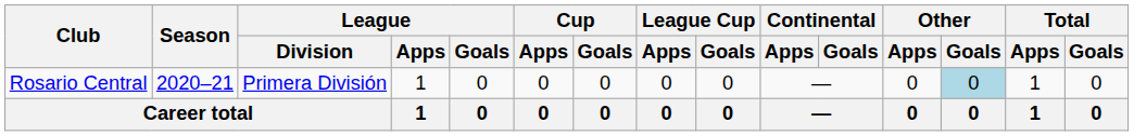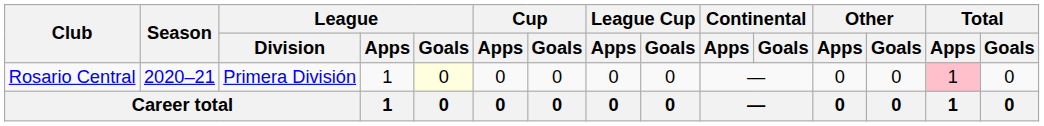Rosario Central | League / Goals: no background -> lightyellow background
Rosario Central | Other / Goals: lightblue background -> no background
Rosario Central | Total / Apps: no background -> pink background
